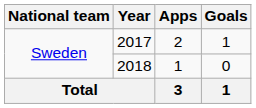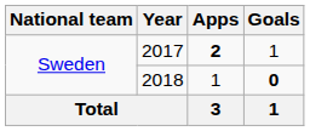2017 | Apps: normal -> bold
2018 | Goals: normal -> bold
